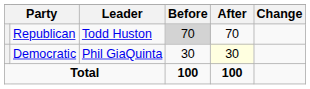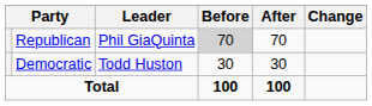Republican | Leader: Todd Huston -> Phil GiaQuinta
Democratic | Leader: Phil GiaQuinta -> Todd Huston
Democratic | After: lightyellow background -> no background
